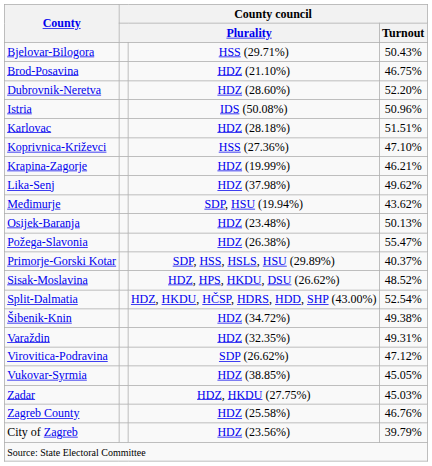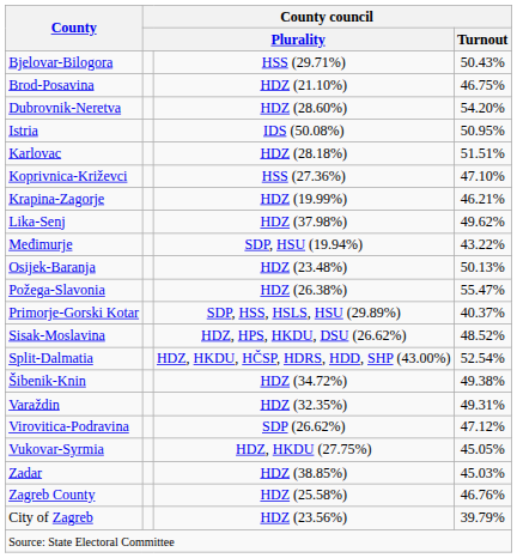Dubrovnik-Neretva | County council / Turnout: 52.20% -> 54.20%
Istria | County council / Turnout: 50.96% -> 50.95%
Međimurje | County council / Turnout: 43.62% -> 43.22%
Vukovar-Syrmia | column 3: HDZ (38.85%) -> HDZ, HKDU (27.75%)
Zadar | column 3: HDZ, HKDU (27.75%) -> HDZ (38.85%)
